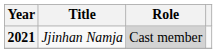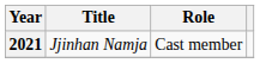2021 | Role: lightgrey background -> no background
